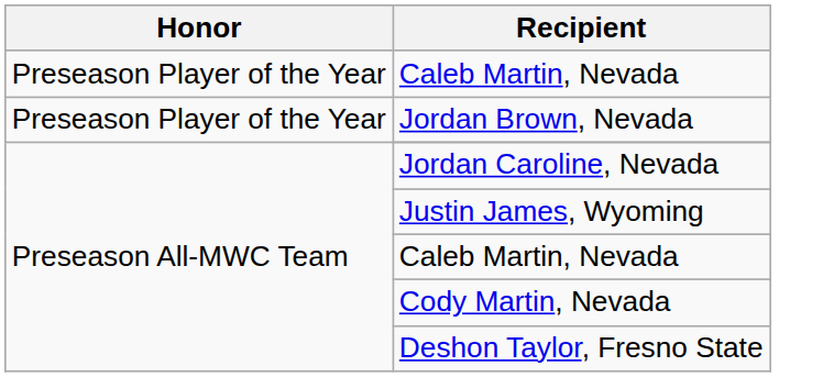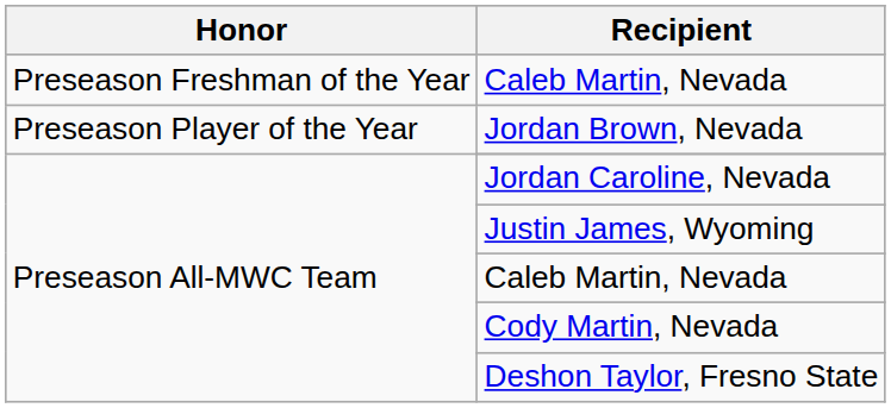row 2 | Honor: Preseason Player of the Year -> Preseason Freshman of the Year
